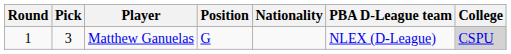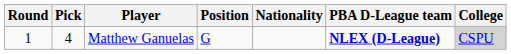Matthew Ganuelas | Pick: 3 -> 4
Matthew Ganuelas | PBA D-League team: normal -> bold
